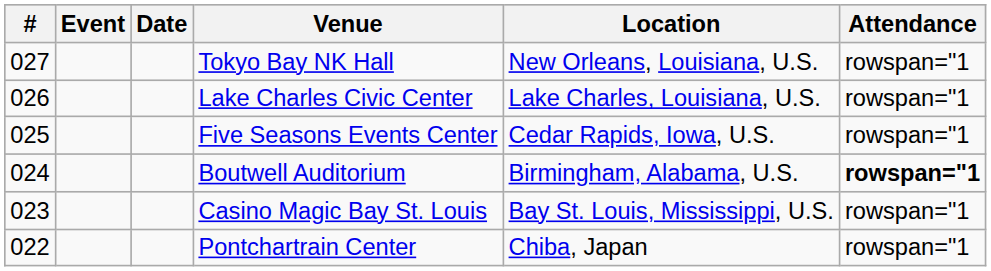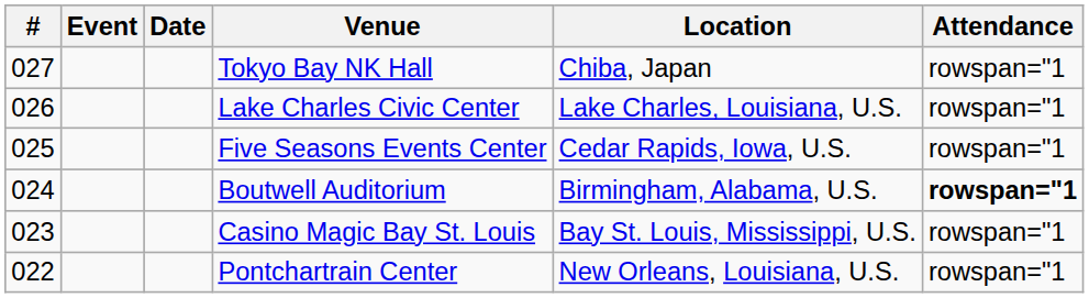Tokyo Bay NK Hall | Location: New Orleans, Louisiana, U.S. -> Chiba, Japan
Pontchartrain Center | Location: Chiba, Japan -> New Orleans, Louisiana, U.S.
